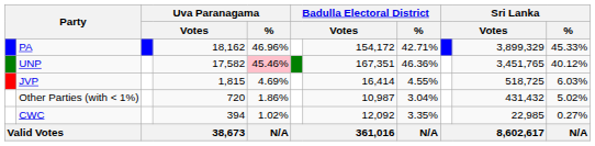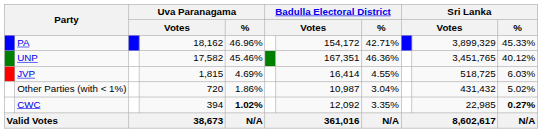UNP | Uva Paranagama / %: pink background -> no background
CWC | Uva Paranagama / %: normal -> bold
CWC | Sri Lanka / %: normal -> bold
